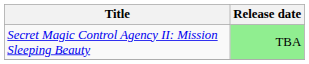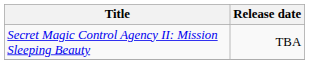Secret Magic Control Agency II: Mission Sleeping Beauty | Release date: lightgreen background -> no background
